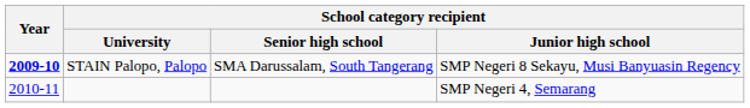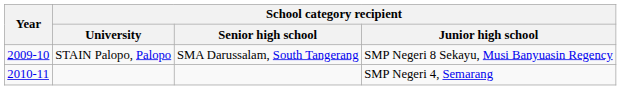STAIN Palopo, Palopo | Year: bold -> normal
